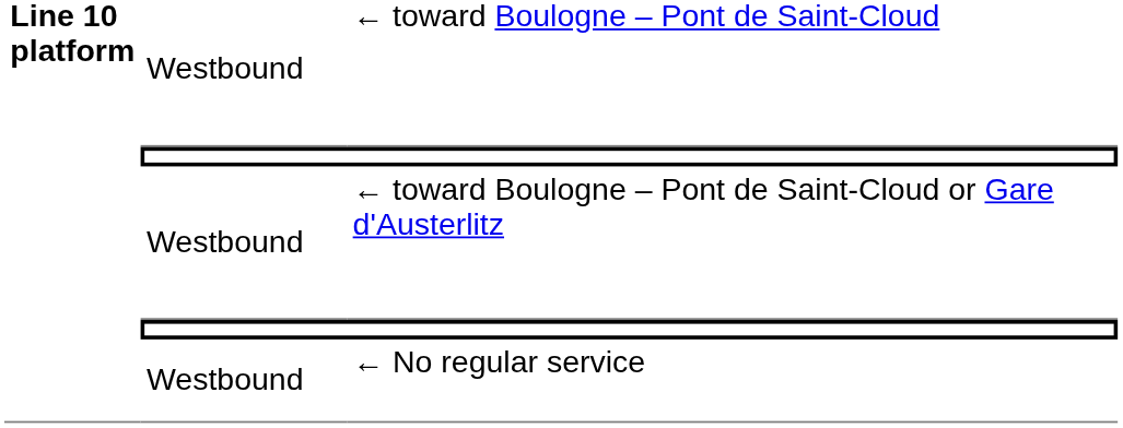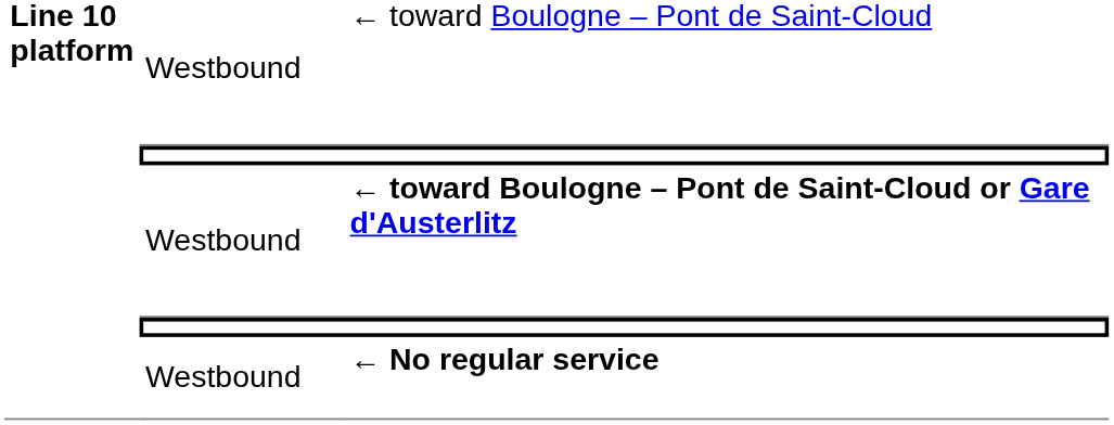← toward Boulogne – Pont de Saint-Cloud or Gare d'Austerlitz | column 3: normal -> bold
← No regular service | column 3: normal -> bold
